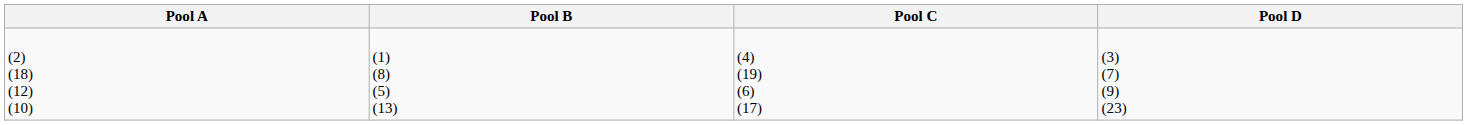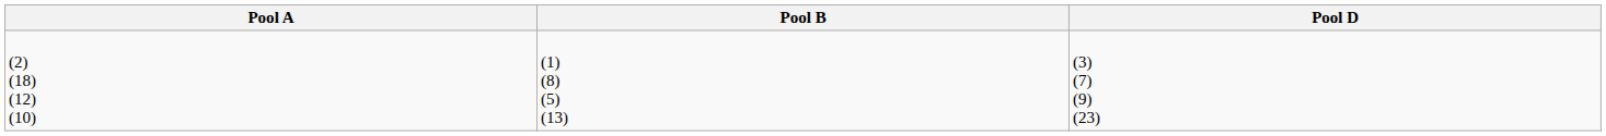- column: Pool C | (4) (19) (6) (17)
